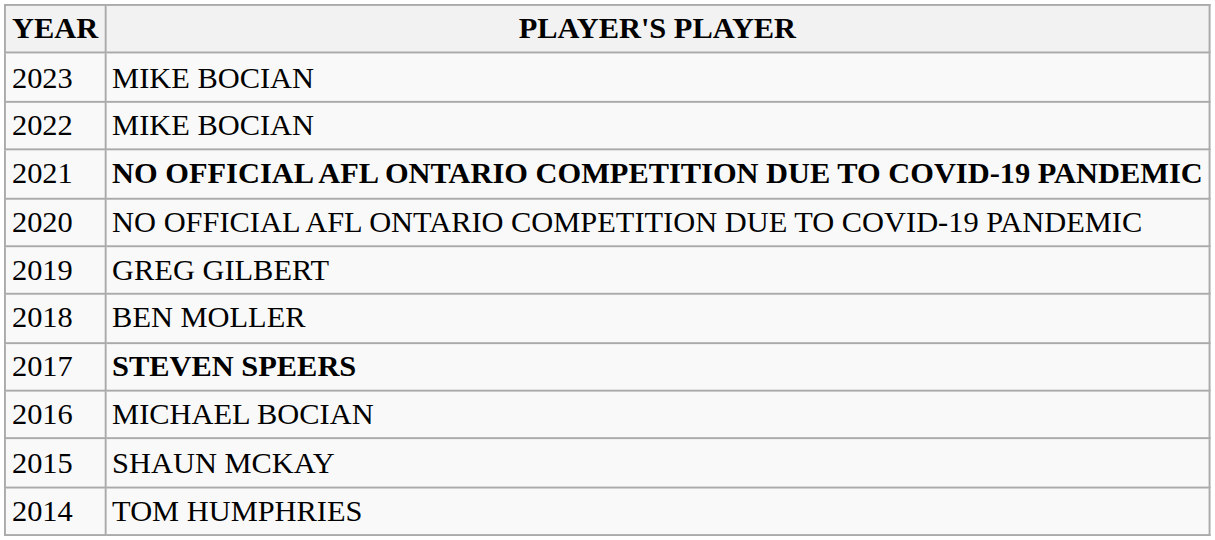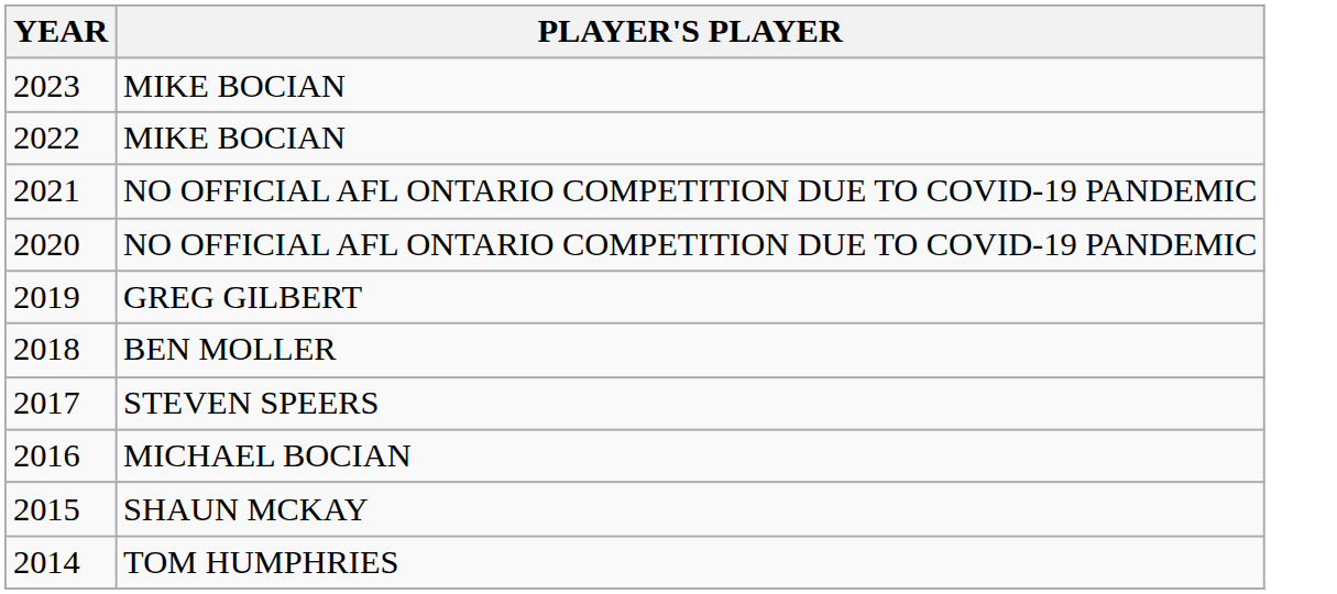2021 | PLAYER'S PLAYER: bold -> normal
2017 | PLAYER'S PLAYER: bold -> normal
